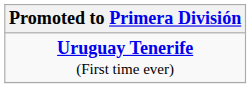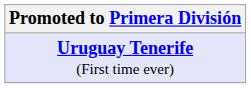Uruguay Tenerife (First time ever) | column 1: no background -> lavender background
